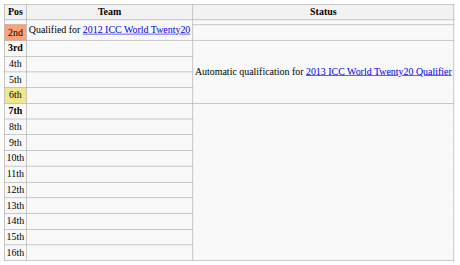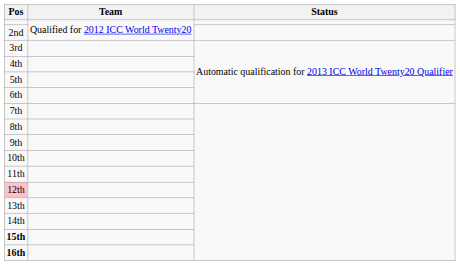2nd | Pos: lightsalmon background -> no background
3rd | Pos: bold -> normal
6th | Pos: khaki background -> no background
7th | Pos: bold -> normal
12th | Pos: no background -> pink background
15th | Pos: normal -> bold
16th | Pos: normal -> bold
